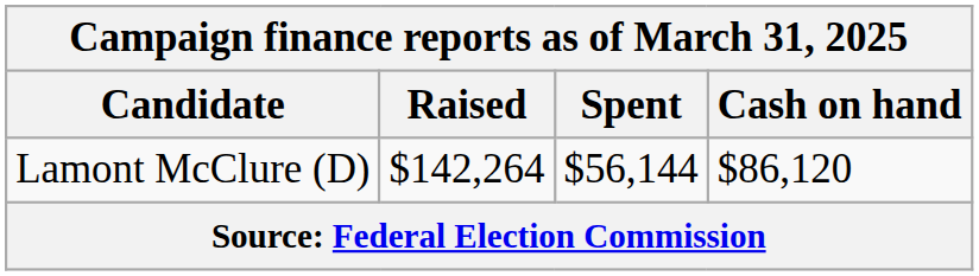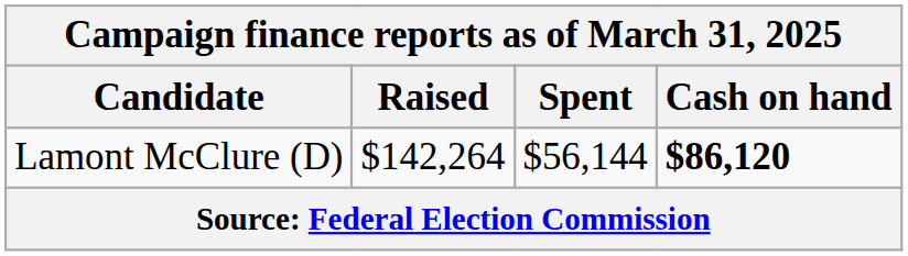Lamont McClure (D) | Cash on hand: normal -> bold
